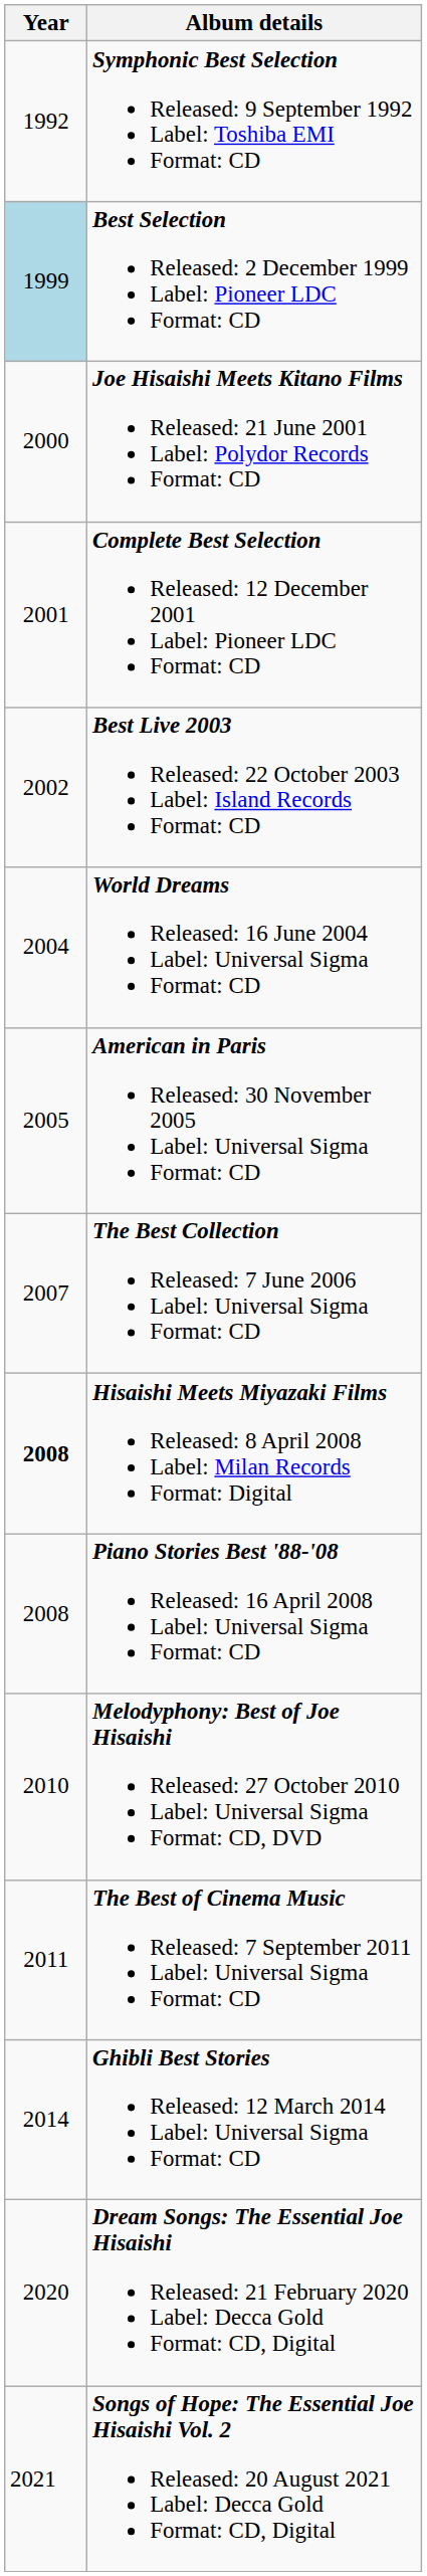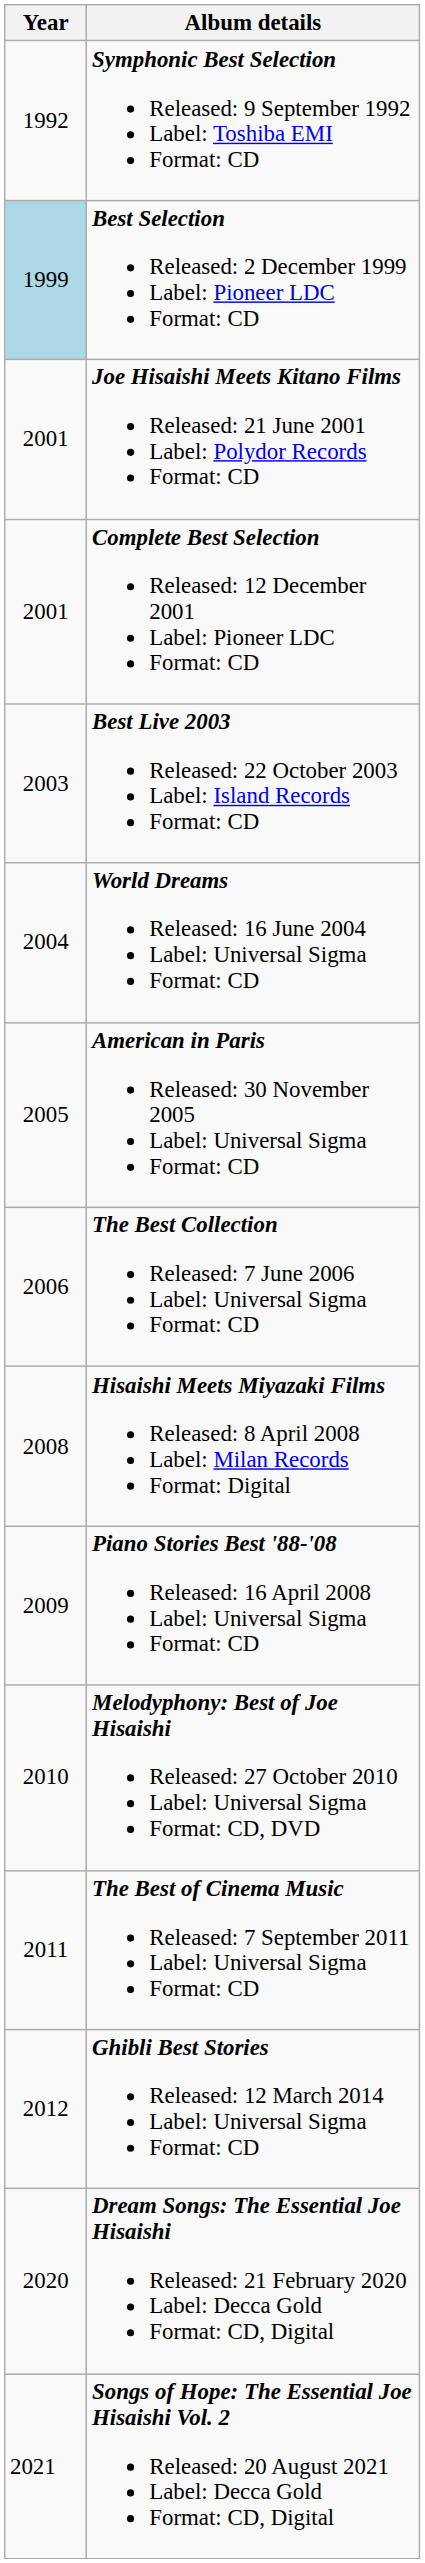row 4 | Year: 2000 -> 2001
row 6 | Year: 2002 -> 2003
row 9 | Year: 2007 -> 2006
row 10 | Year: bold -> normal
row 11 | Year: 2008 -> 2009
row 14 | Year: 2014 -> 2012
